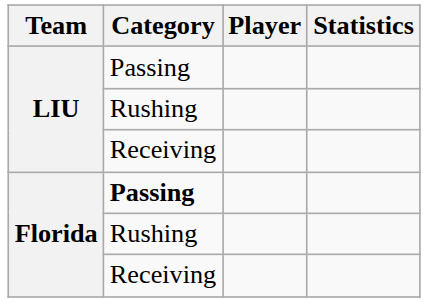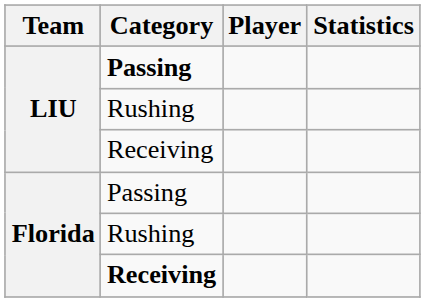LIU / Passing | Category: normal -> bold
Florida / Passing | Category: bold -> normal
Florida / Receiving | Category: normal -> bold
